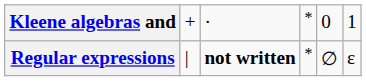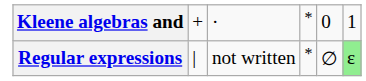Regular expressions | column 3: bold -> normal
Regular expressions | column 6: no background -> lightgreen background
